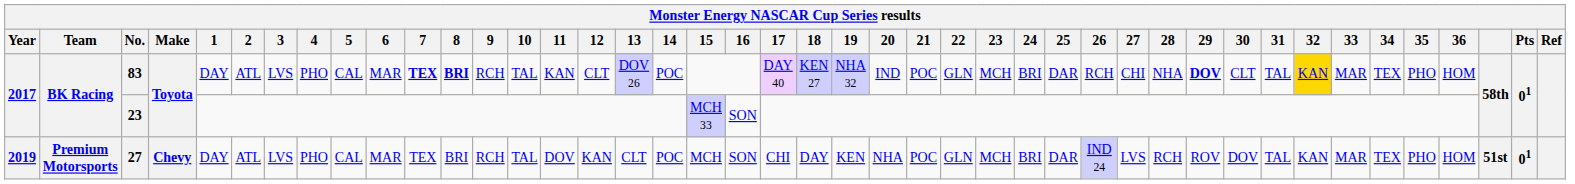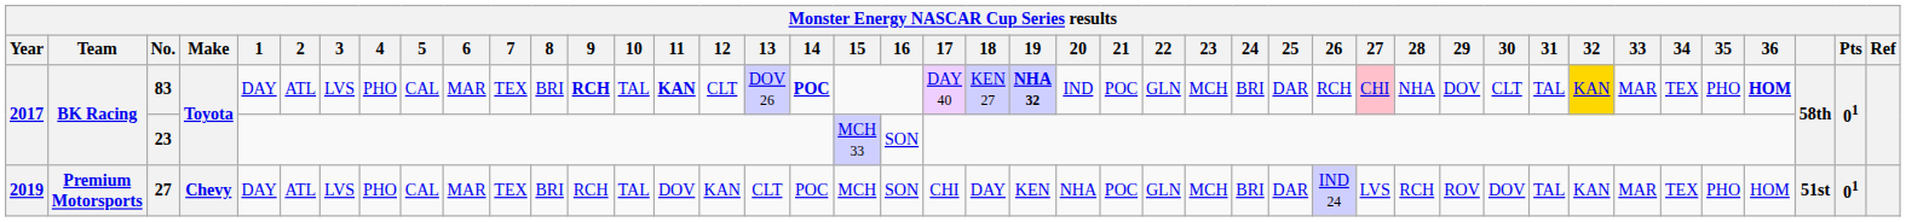83 | 7: bold -> normal
83 | 8: bold -> normal
83 | 9: normal -> bold
83 | 11: normal -> bold
83 | 14: normal -> bold
83 | 19: normal -> bold
83 | 27: no background -> pink background
83 | 29: bold -> normal
83 | 36: normal -> bold
